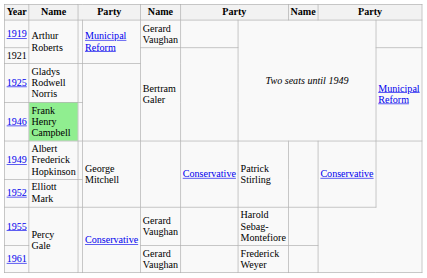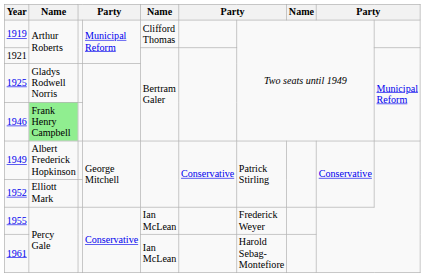1919 | column 5: Gerard Vaughan -> Clifford Thomas
1955 | column 5: Gerard Vaughan -> Ian McLean
1955 | column 7: Harold Sebag-Montefiore -> Frederick Weyer
1961 | column 5: Gerard Vaughan -> Ian McLean
1961 | column 7: Frederick Weyer -> Harold Sebag-Montefiore
